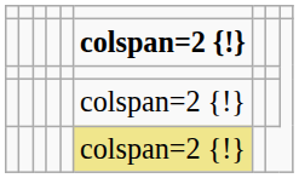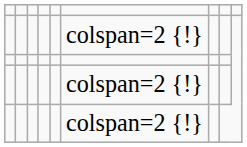row 2 | column 6: bold -> normal
row 5 | column 6: khaki background -> no background
